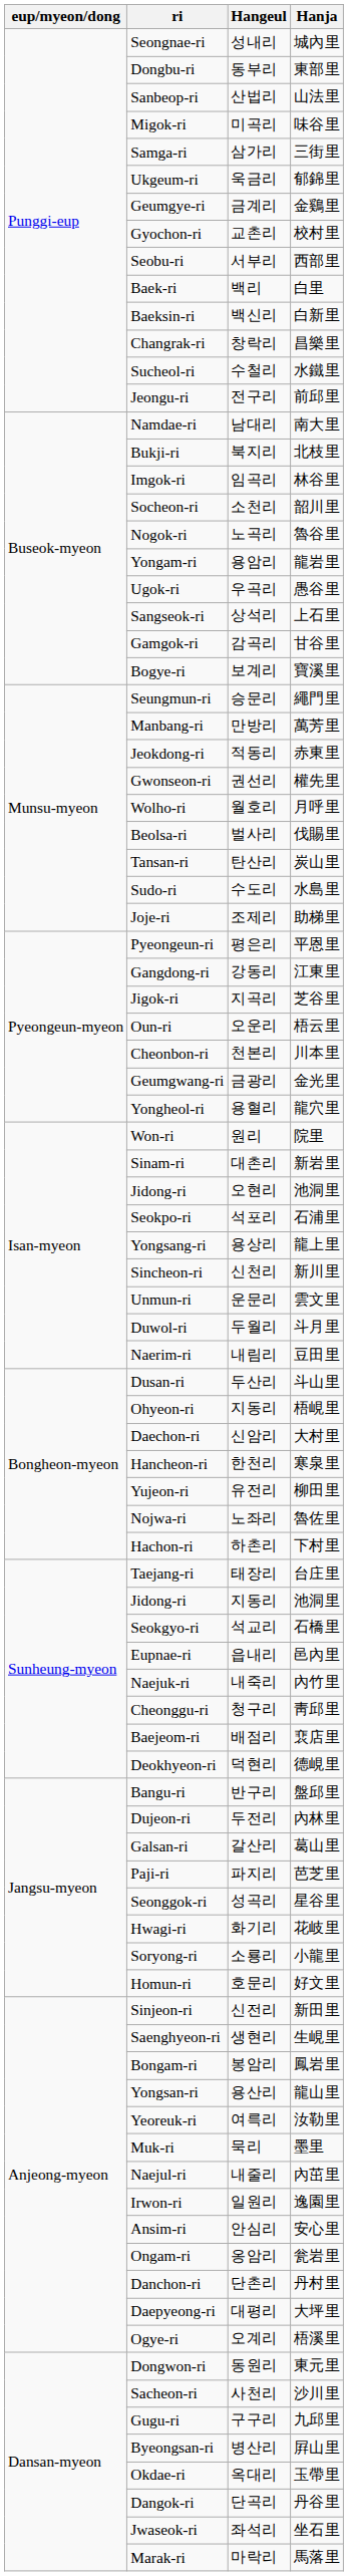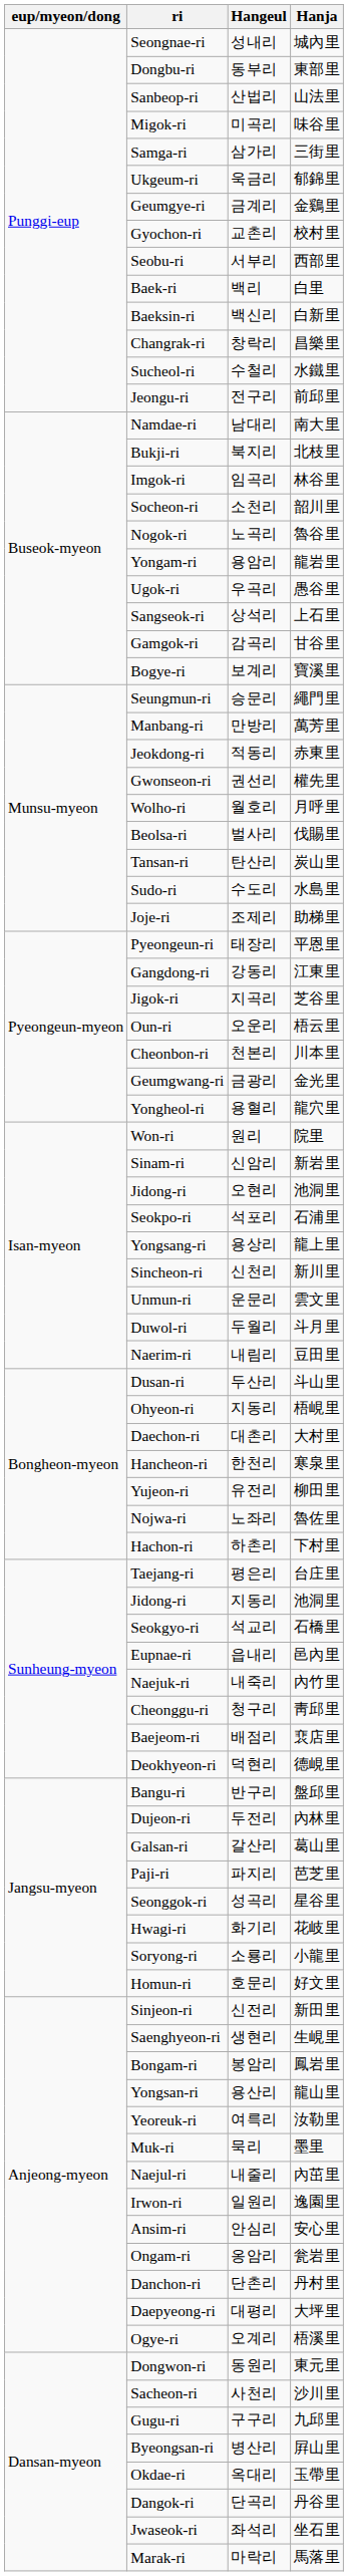Pyeongeun-ri | Hangeul: 평은리 -> 태장리
Sinam-ri | Hangeul: 대촌리 -> 신암리
Daechon-ri | Hangeul: 신암리 -> 대촌리
Taejang-ri | Hangeul: 태장리 -> 평은리
